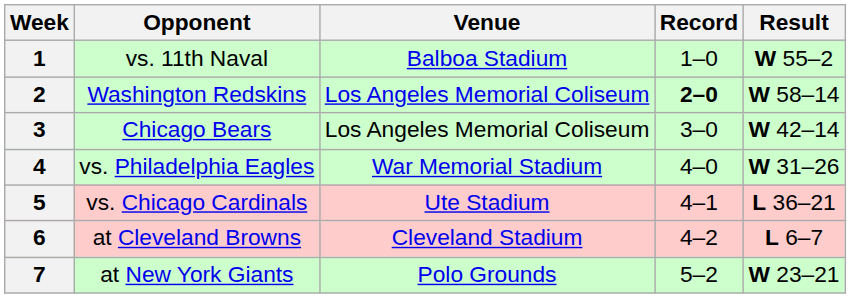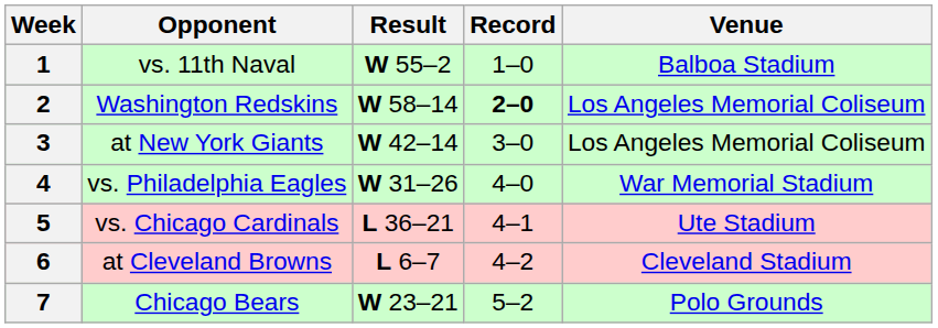columns swapped: Result <-> Venue
3 | Opponent: Chicago Bears -> at New York Giants
7 | Opponent: at New York Giants -> Chicago Bears
